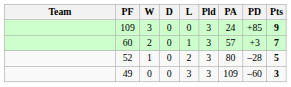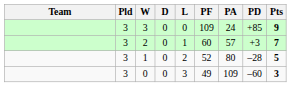columns swapped: Pld <-> PF
